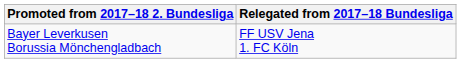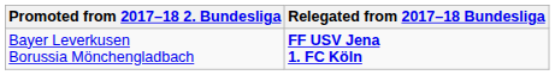Bayer Leverkusen Borussia Mönchengladbach | Relegated from 2017–18 Bundesliga: normal -> bold
